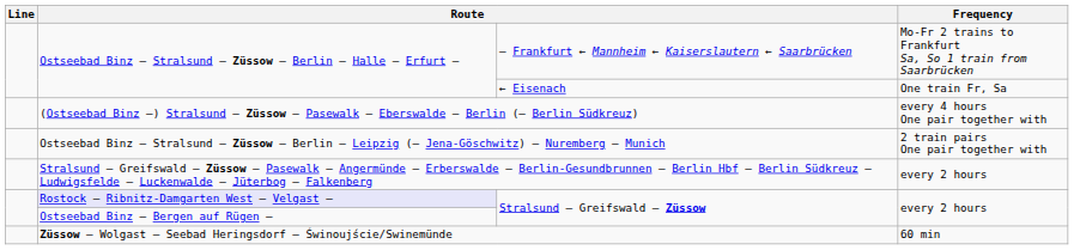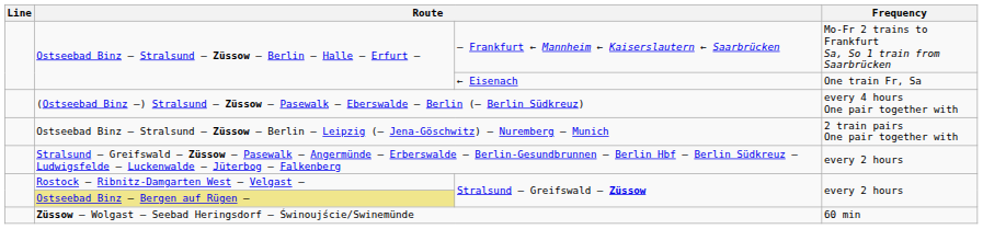Rostock – Ribnitz-Damgarten West – Velgast – | column 2: lavender background -> no background
Ostseebad Binz – Bergen auf Rügen – | column 2: no background -> khaki background
